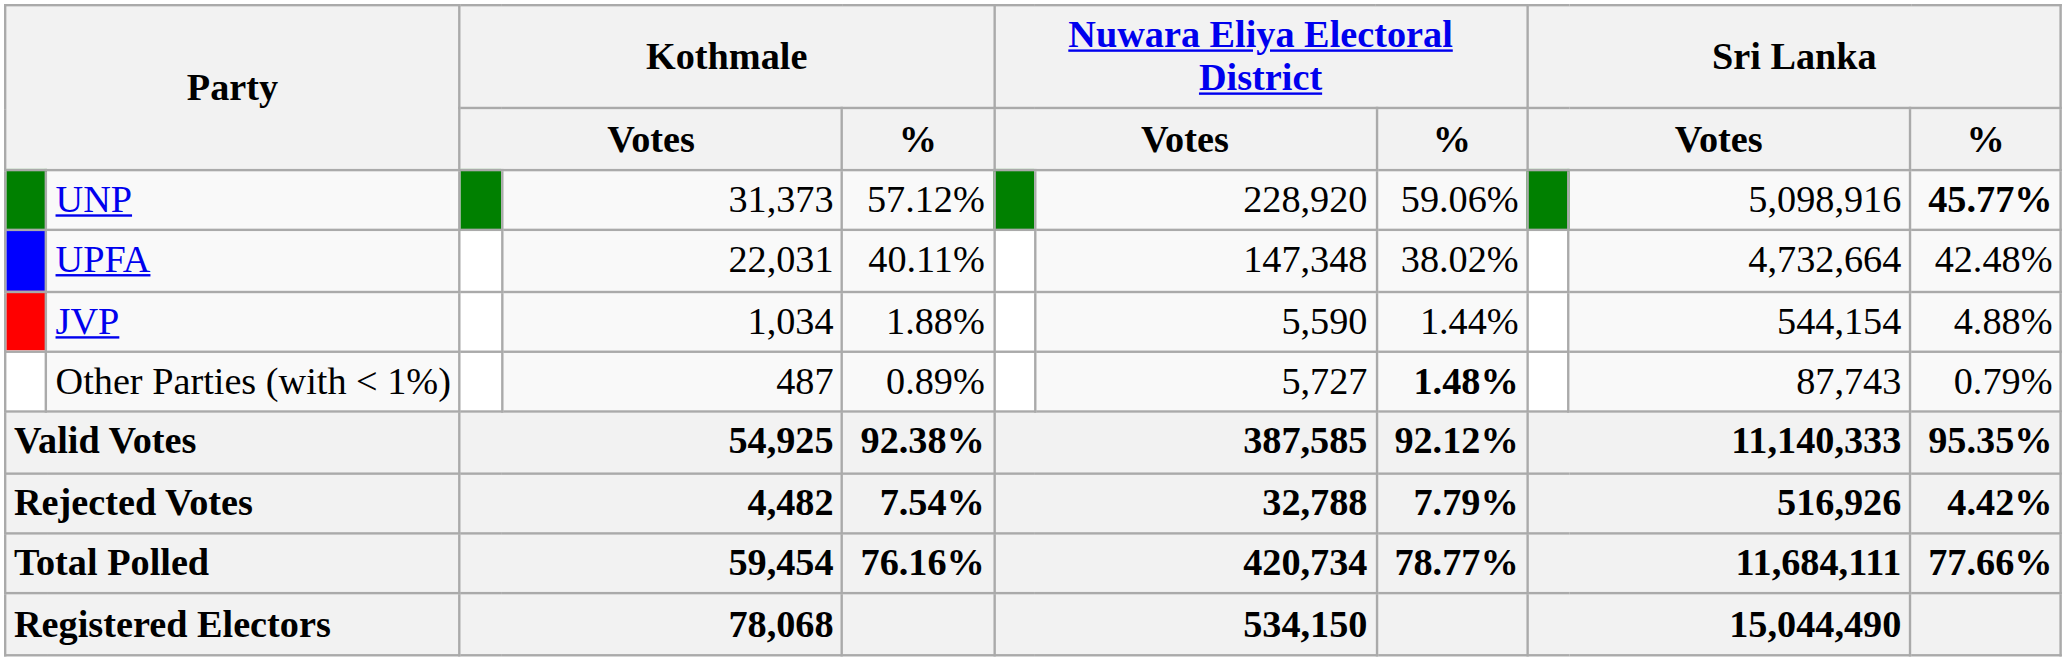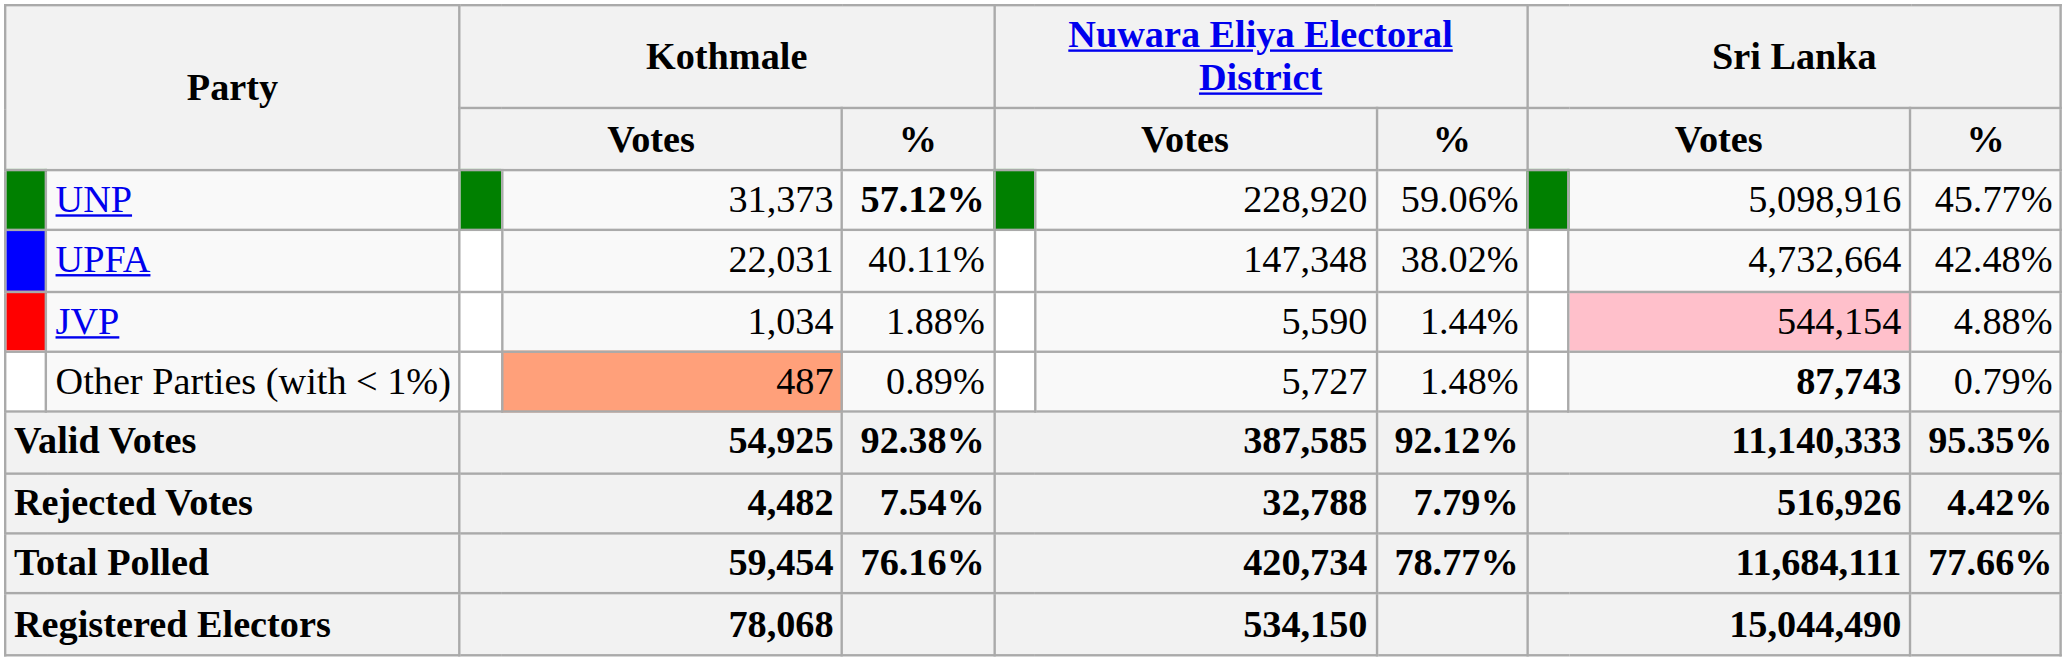UNP | Kothmale / %: normal -> bold
UNP | Sri Lanka / %: bold -> normal
JVP | column 10: no background -> pink background
Other Parties (with < 1%) | column 4: no background -> lightsalmon background
Other Parties (with < 1%) | Nuwara Eliya Electoral District / %: bold -> normal
Other Parties (with < 1%) | column 10: normal -> bold
